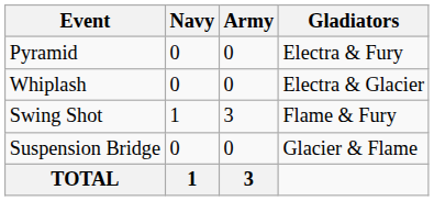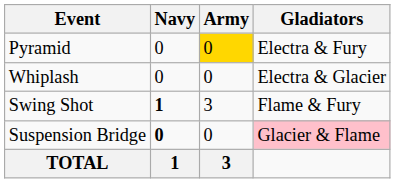Pyramid | Army: no background -> gold background
Swing Shot | Navy: normal -> bold
Suspension Bridge | Navy: normal -> bold
Suspension Bridge | Gladiators: no background -> pink background
